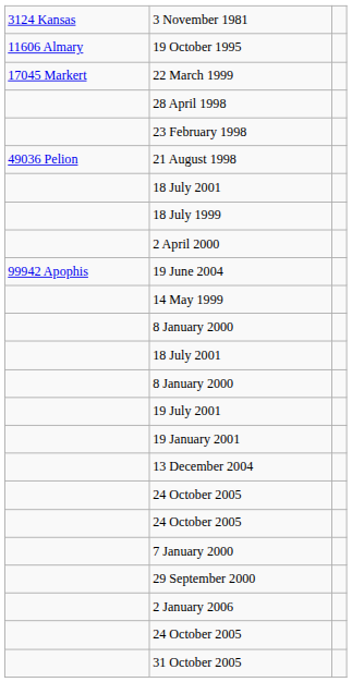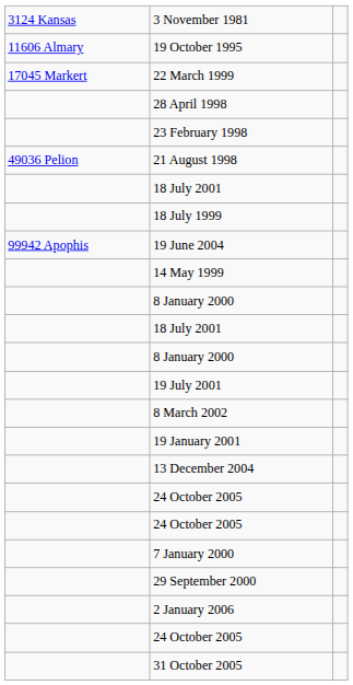- row: 2 April 2000
+ row: 8 March 2002
